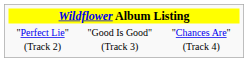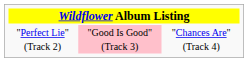"Perfect Lie" (Track 2) | column 2: no background -> pink background
